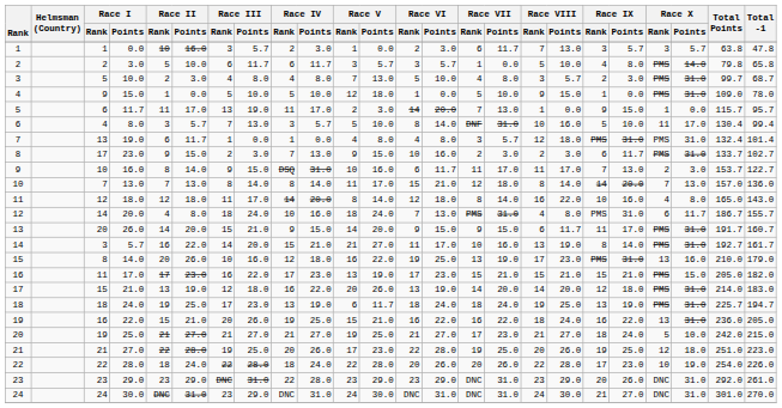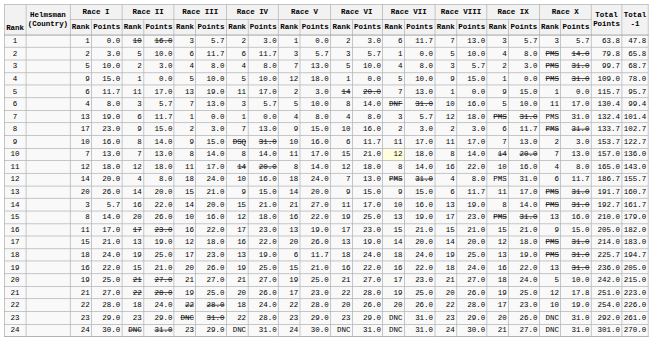row 12 | Race VII / Rank: no background -> lightyellow background
row 18 | Race X / Rank: PMS -> 9
row 23 | Race X / Points: 18.0 -> 17.8
